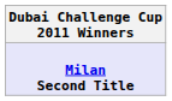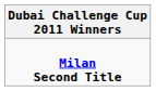row 2 | column 1: lavender background -> no background
